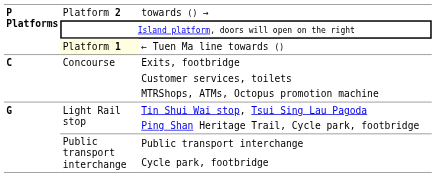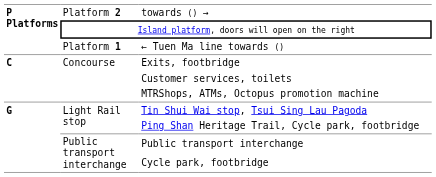← Tuen Ma line towards () | column 2: lightyellow background -> no background
